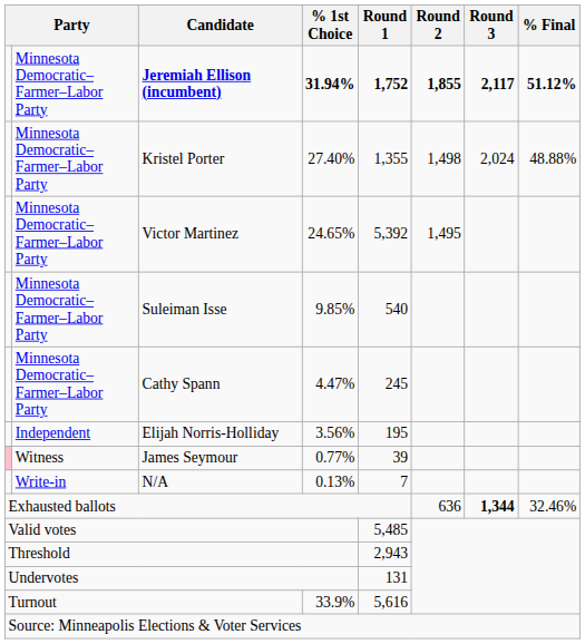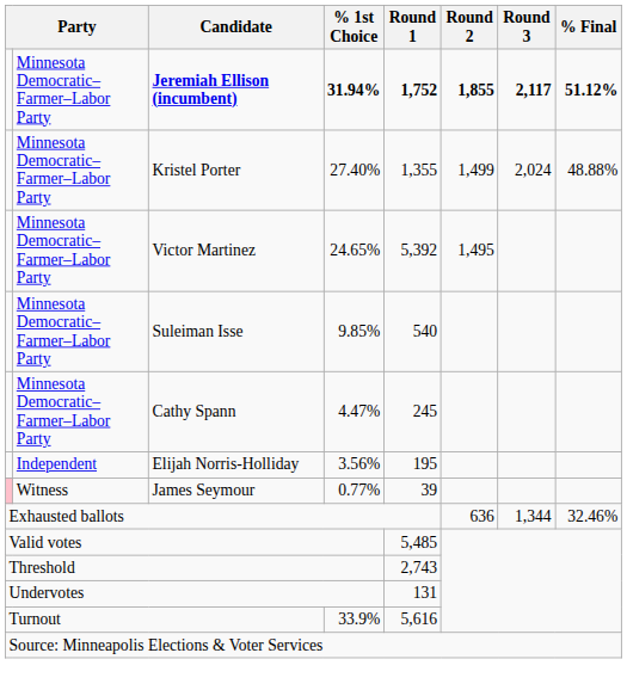Kristel Porter | Round 2: 1,498 -> 1,499
- row: Write-in | N/A | 0.13% | 7
Exhausted ballots | Round 3: bold -> normal
Threshold | Round 1: 2,943 -> 2,743
